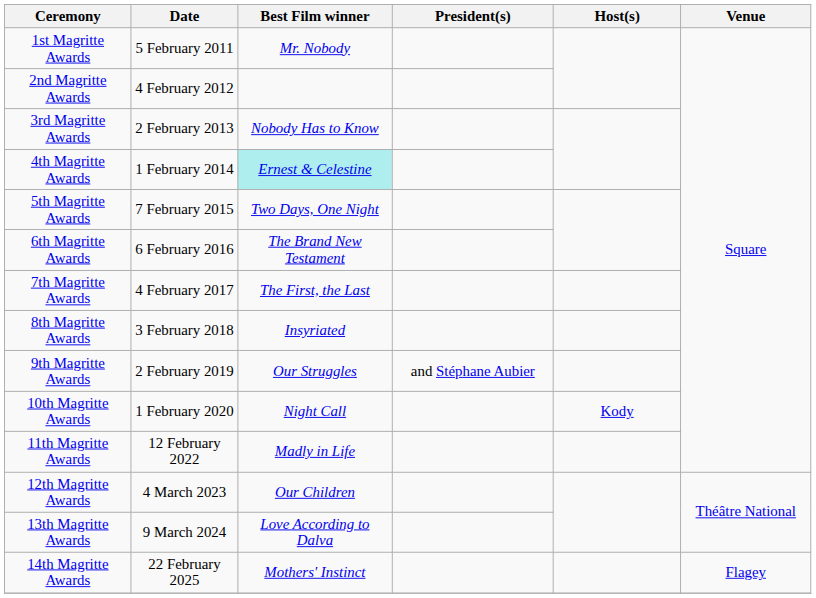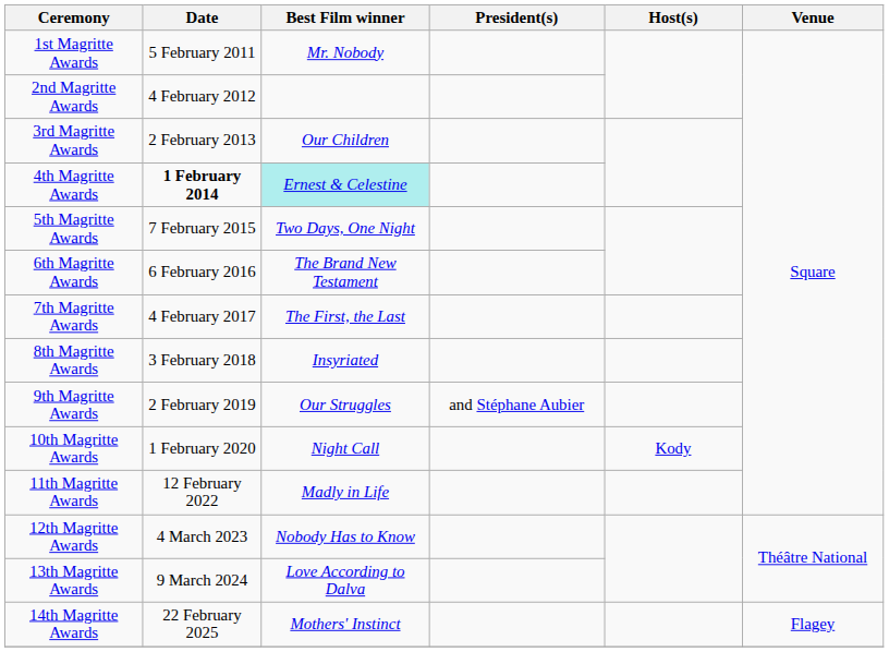3rd Magritte Awards | Best Film winner: Nobody Has to Know -> Our Children
4th Magritte Awards | Date: normal -> bold
12th Magritte Awards | Best Film winner: Our Children -> Nobody Has to Know
